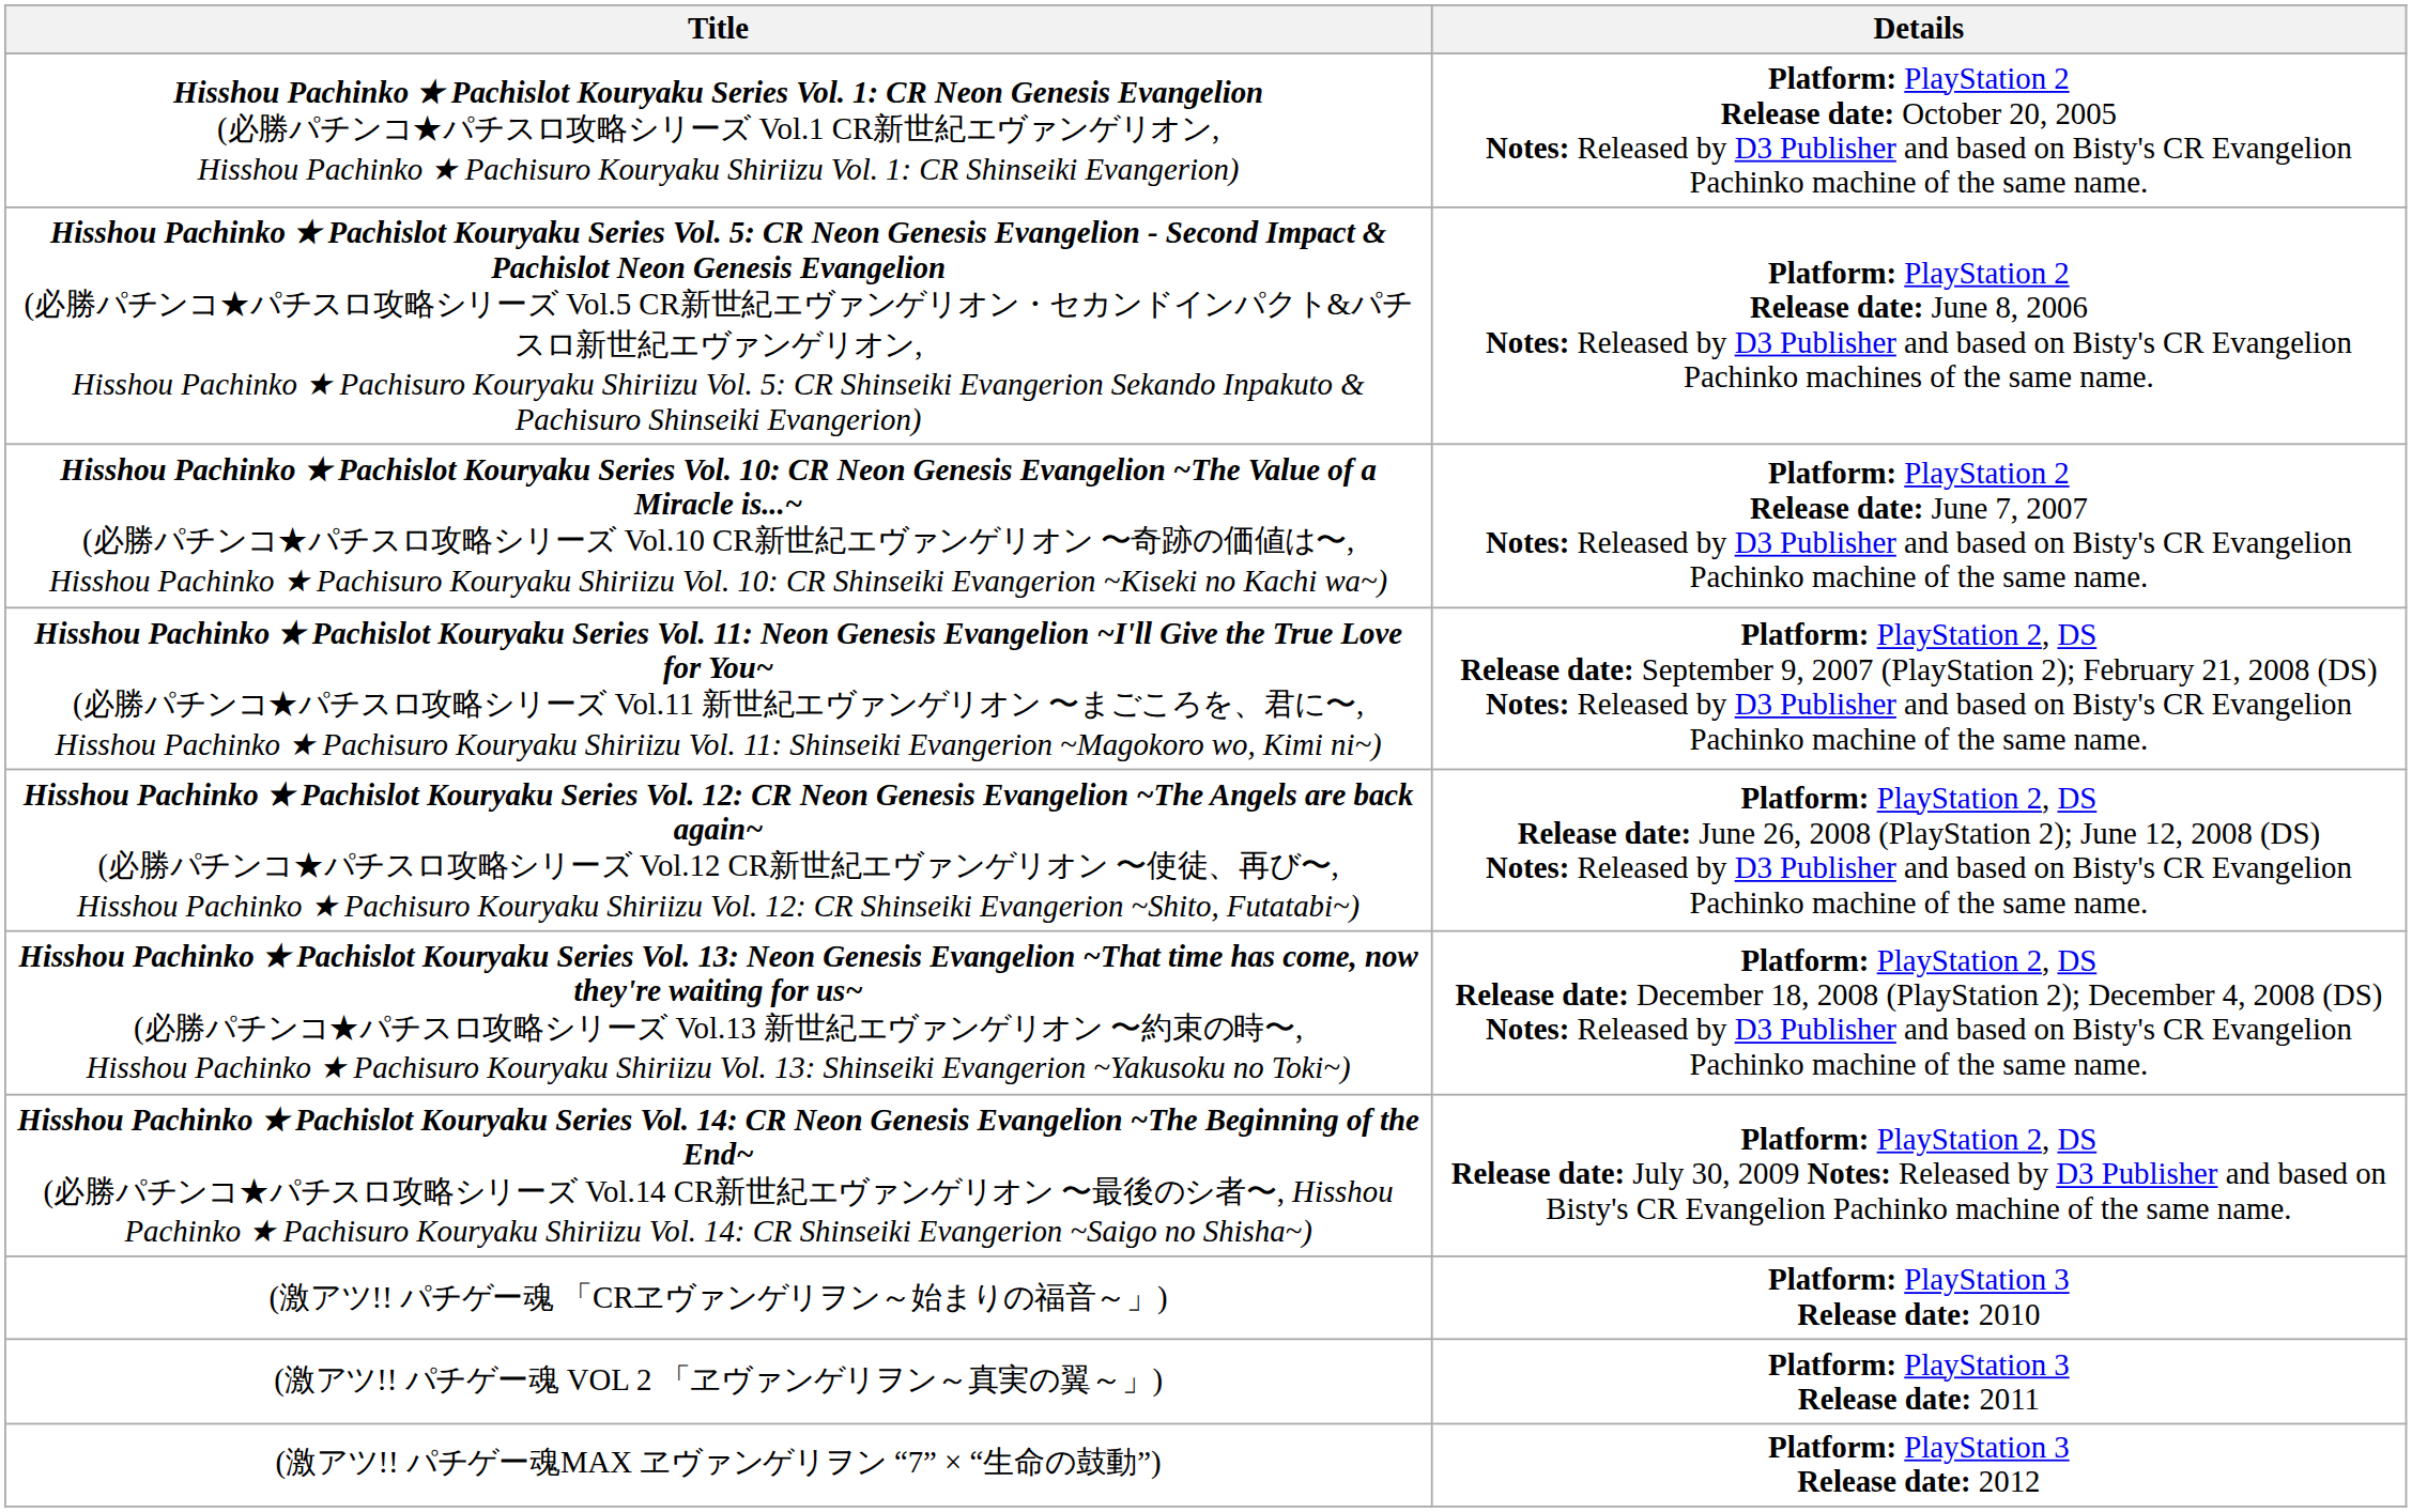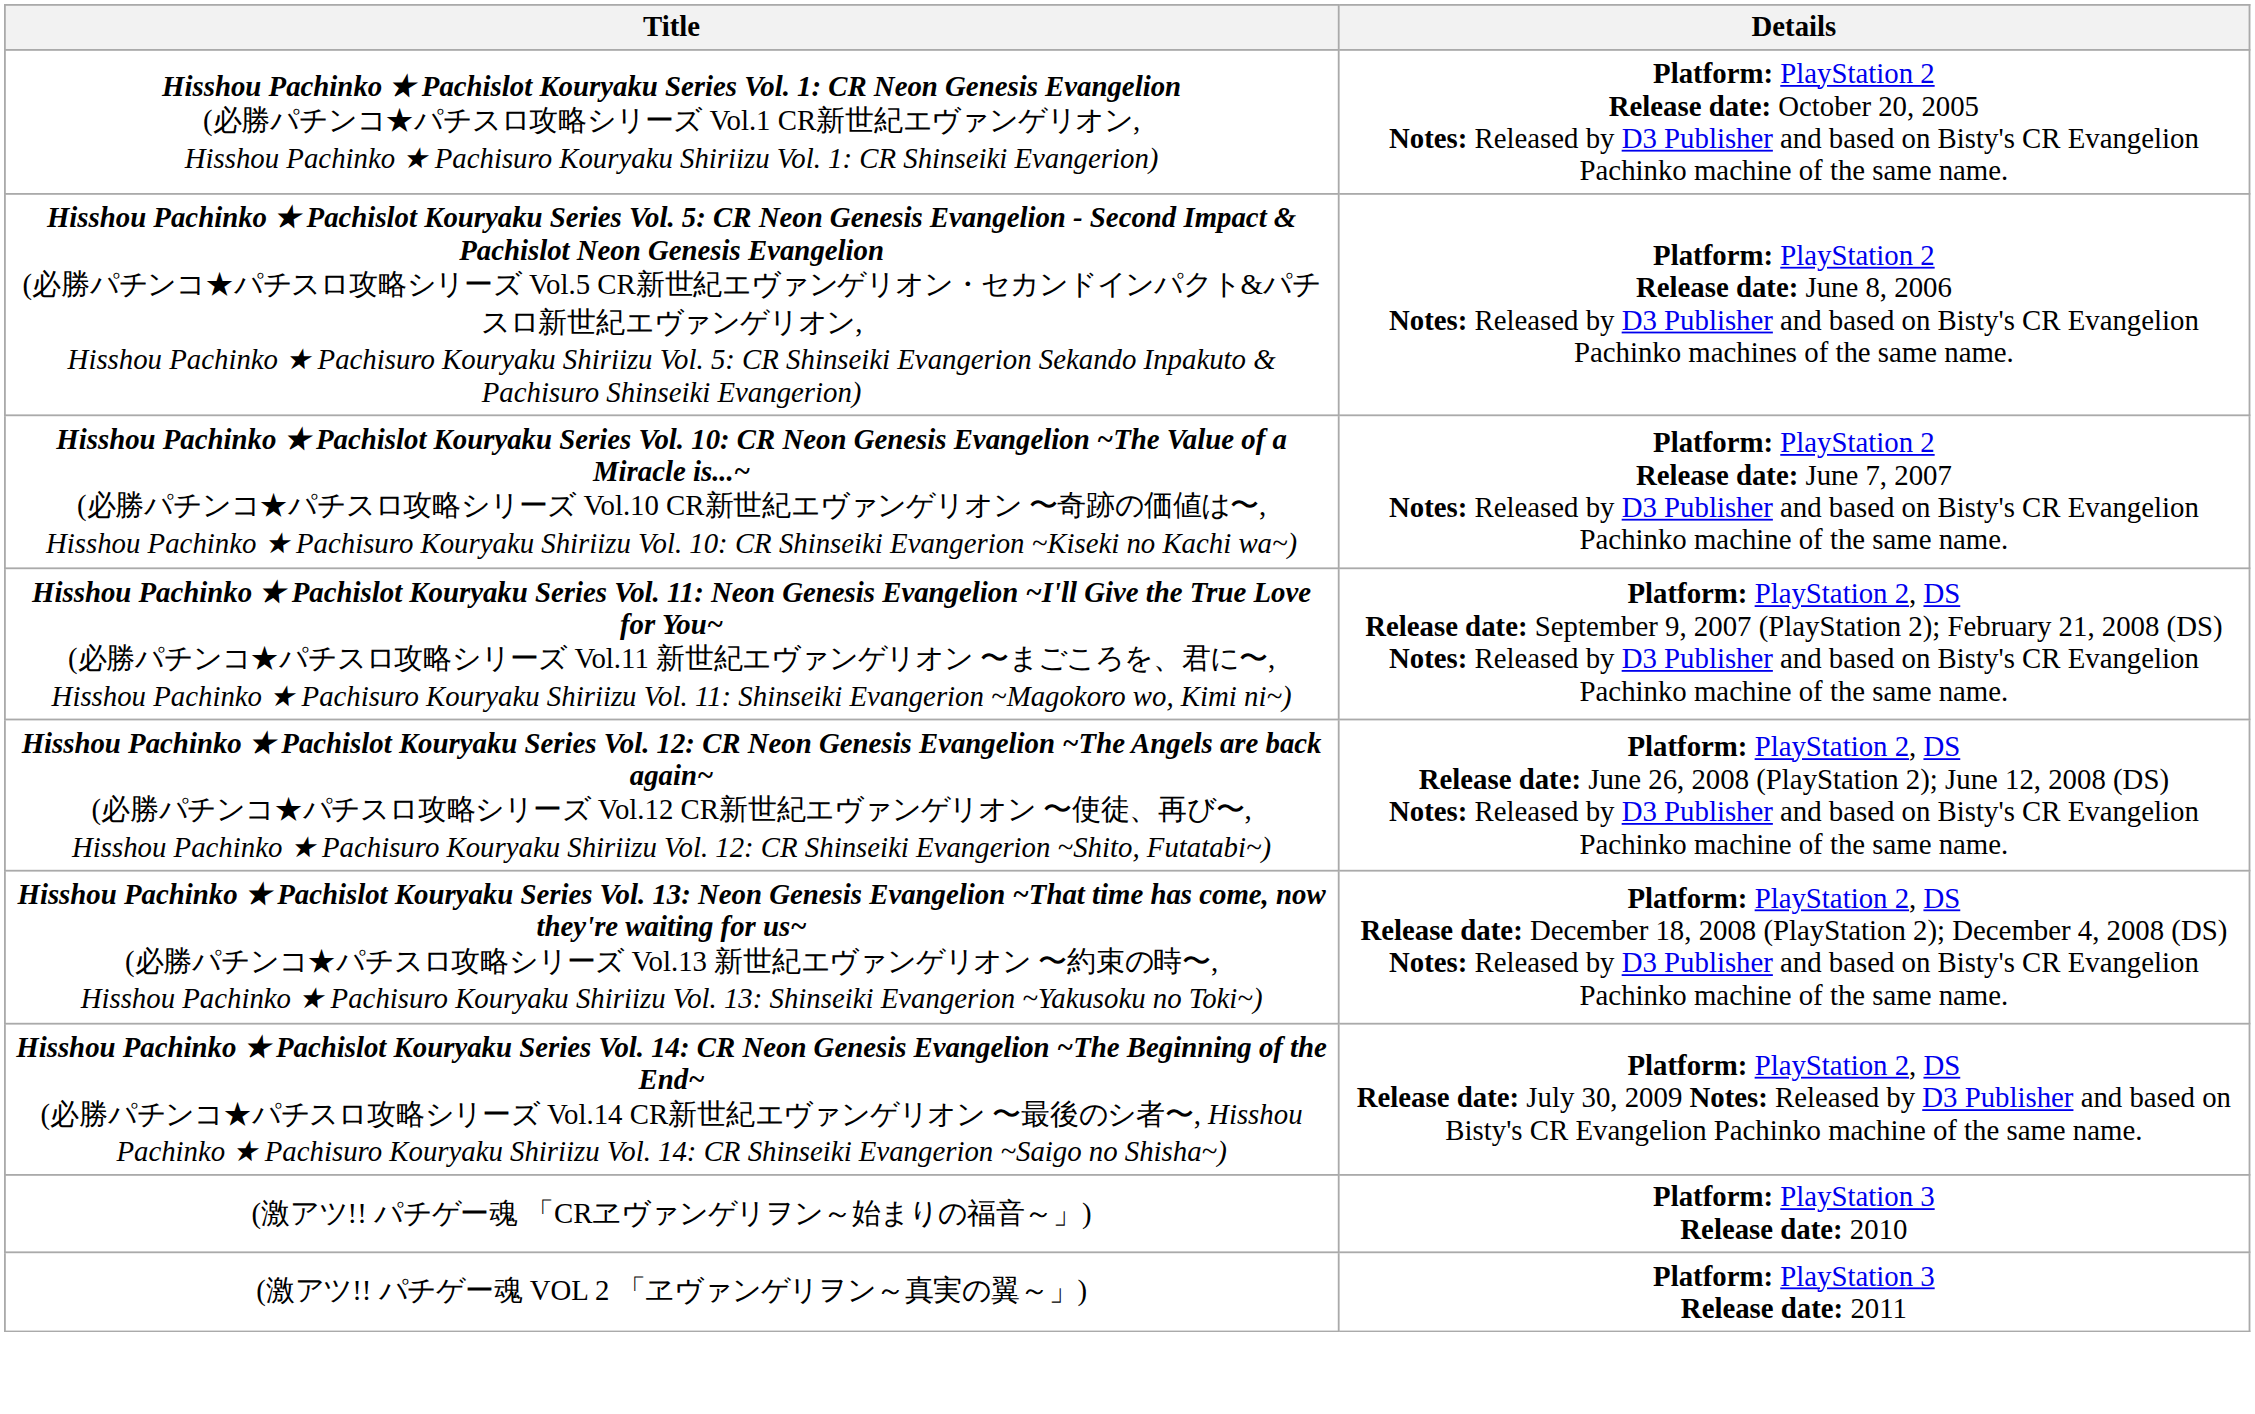- row: (激アツ!! パチゲー魂MAX ヱヴァンゲリヲン “7” × “生命の鼓動”) | Platform: PlayStation 3 Release date: 2012
